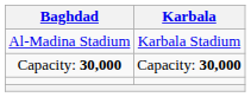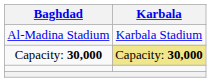row 3 | Karbala: no background -> khaki background
